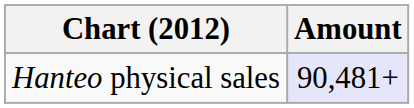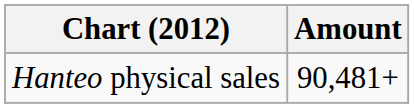Hanteo physical sales | Amount: lavender background -> no background
